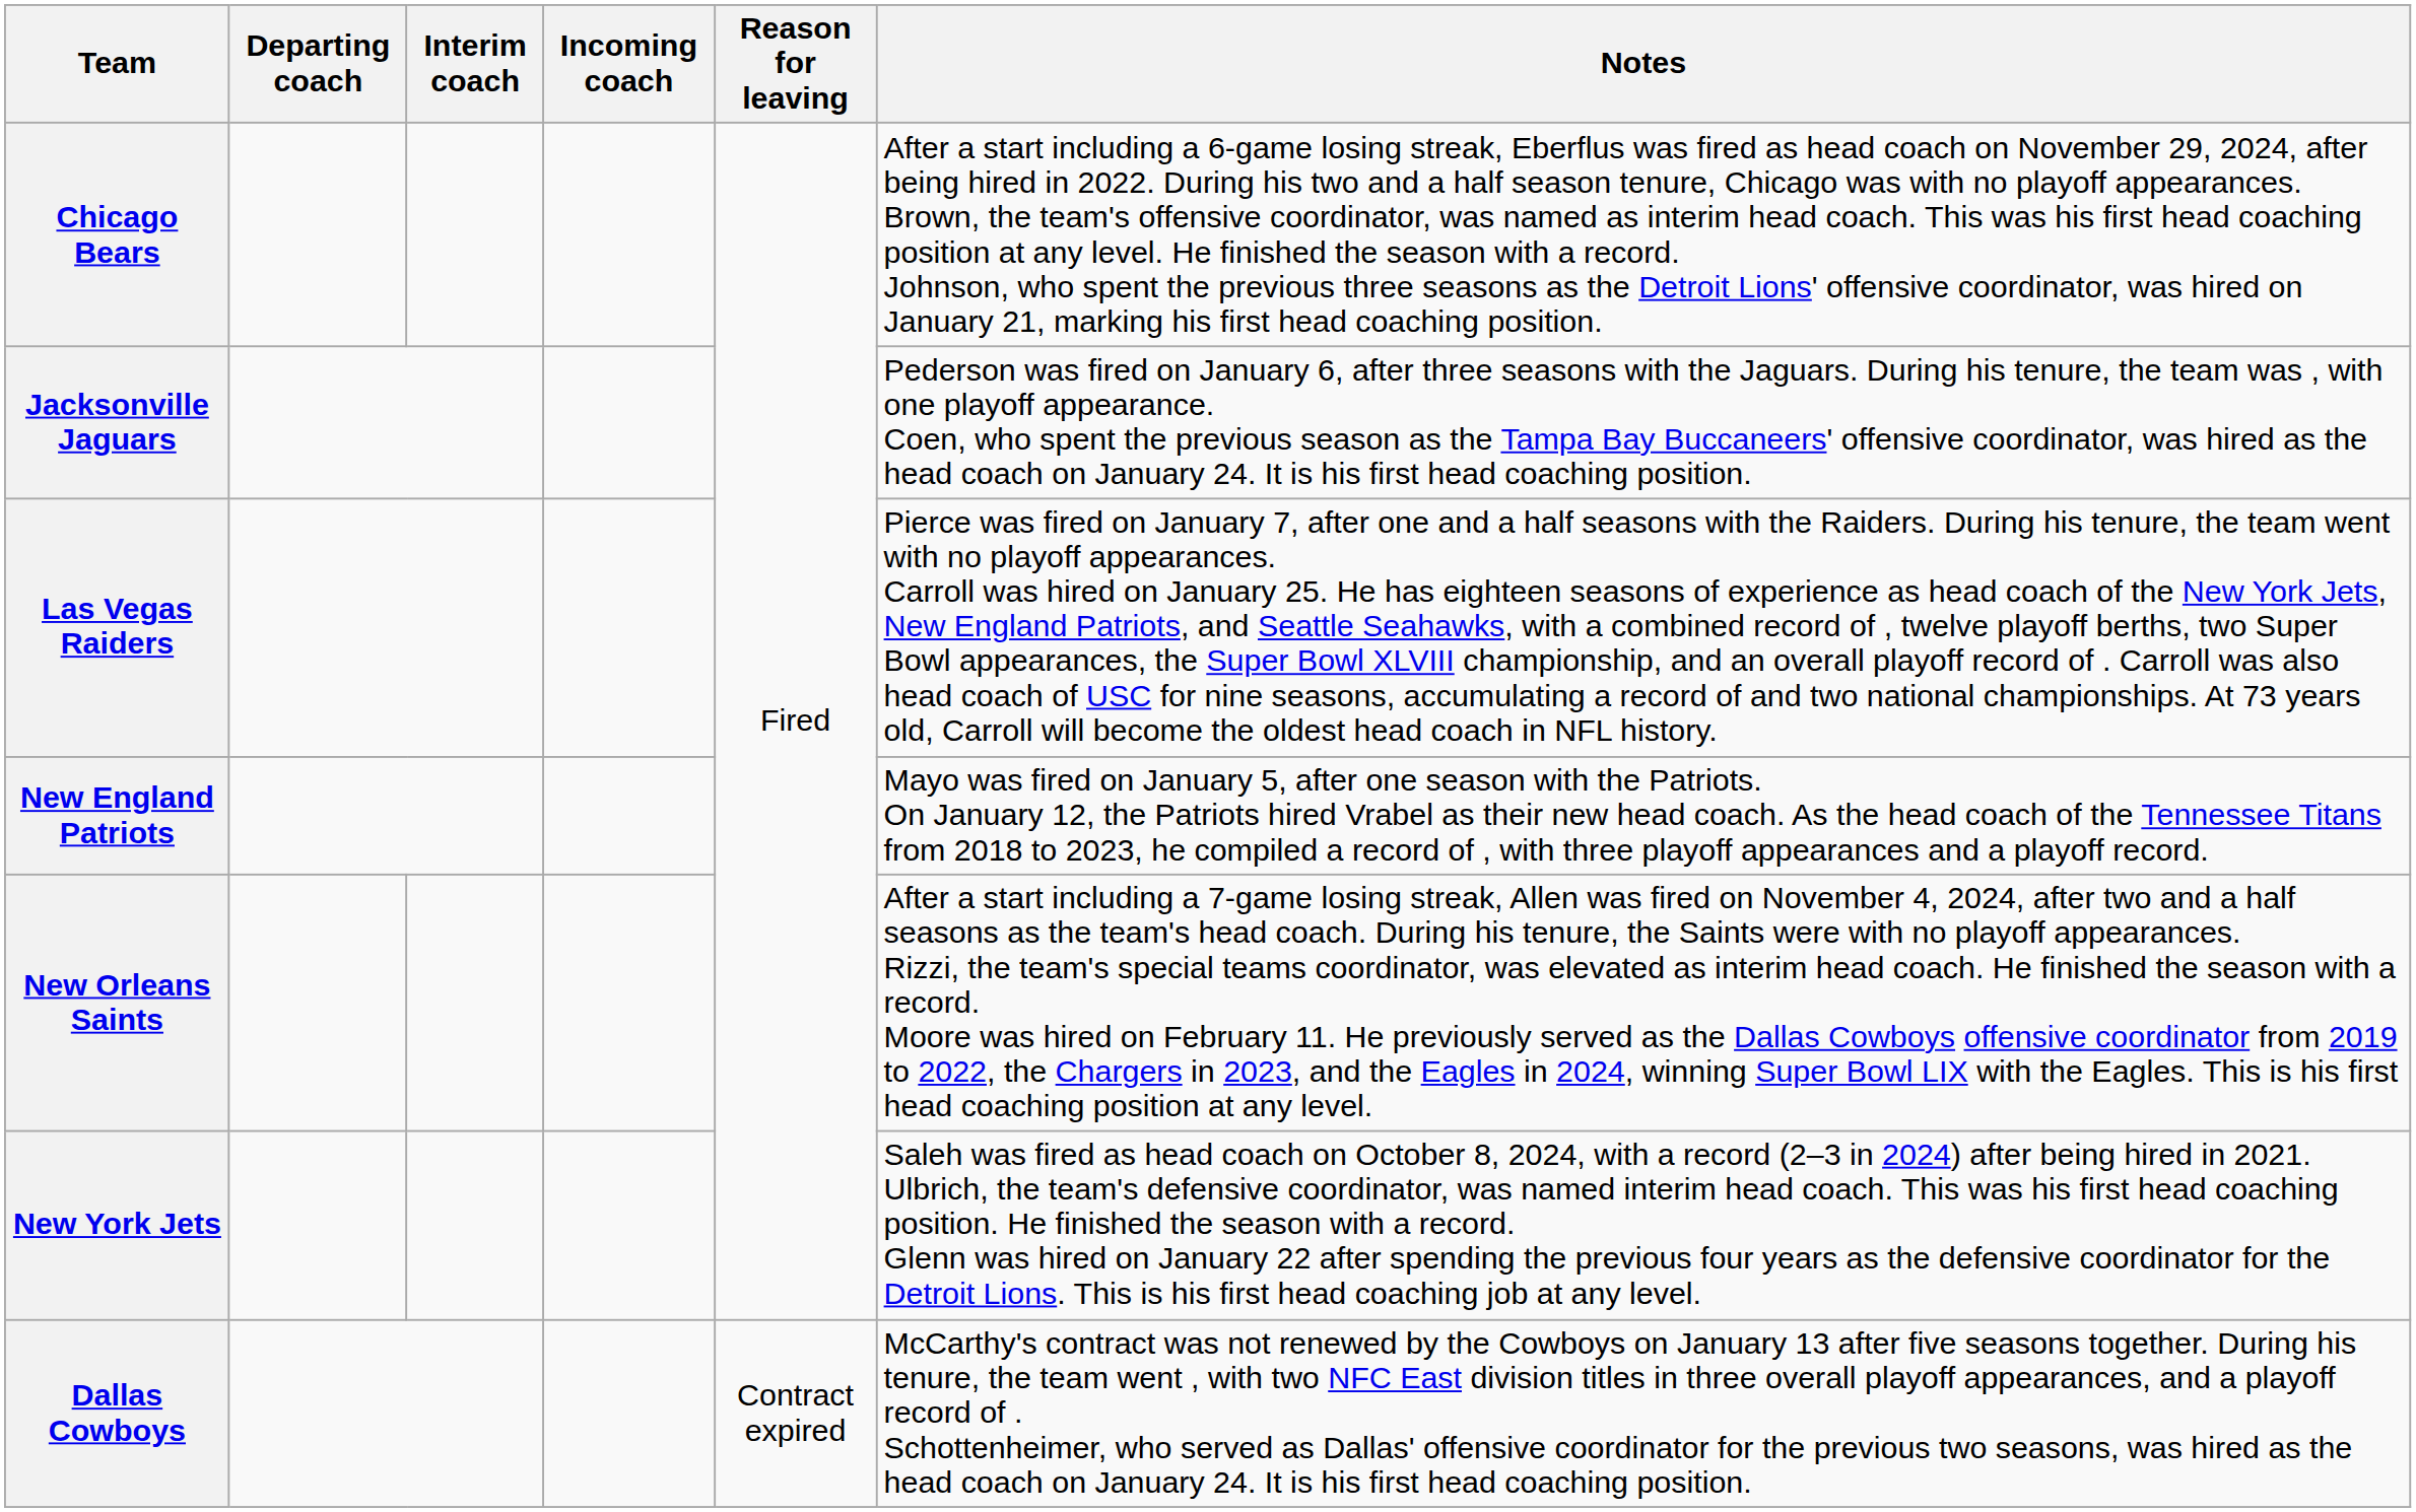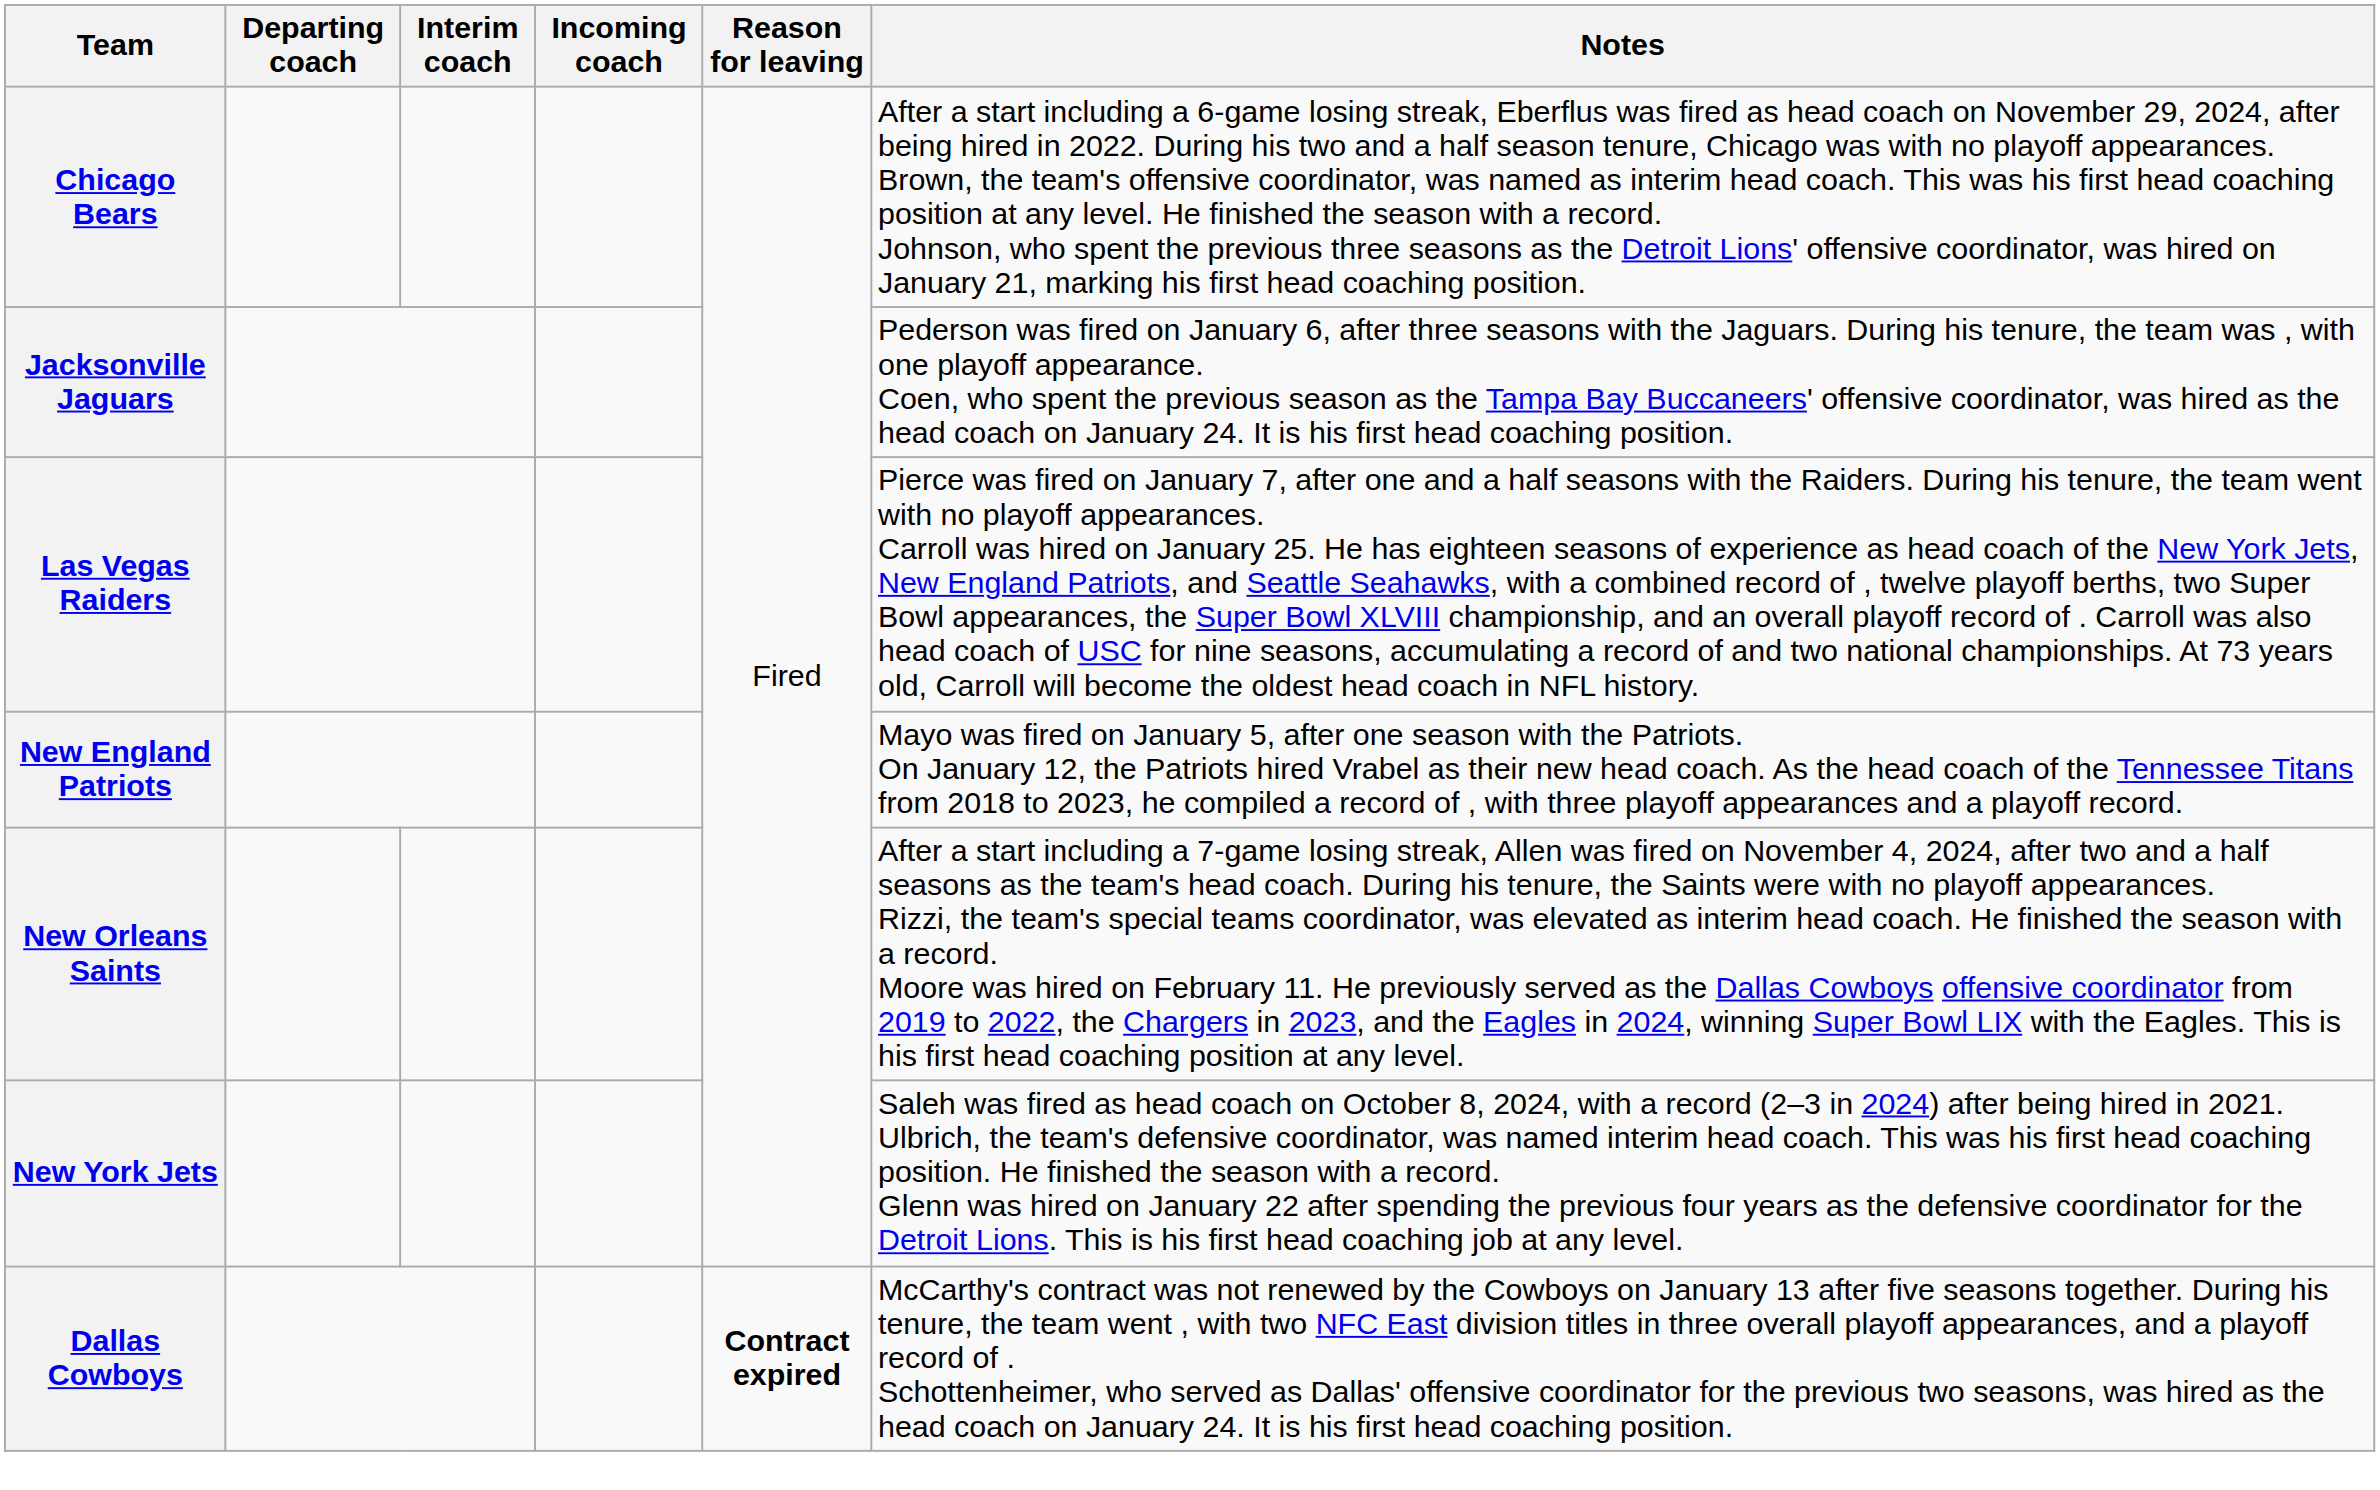Dallas Cowboys | Reason for leaving: normal -> bold
